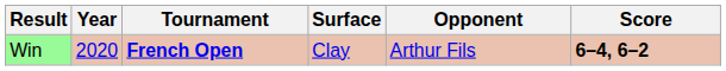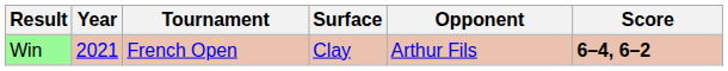Win | Year: 2020 -> 2021
Win | Tournament: bold -> normal
